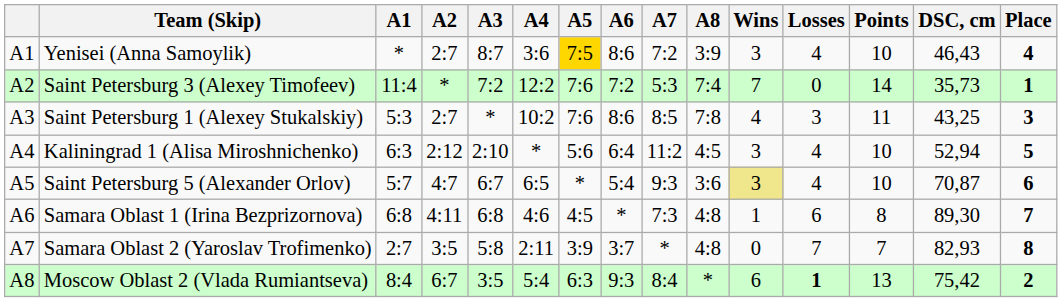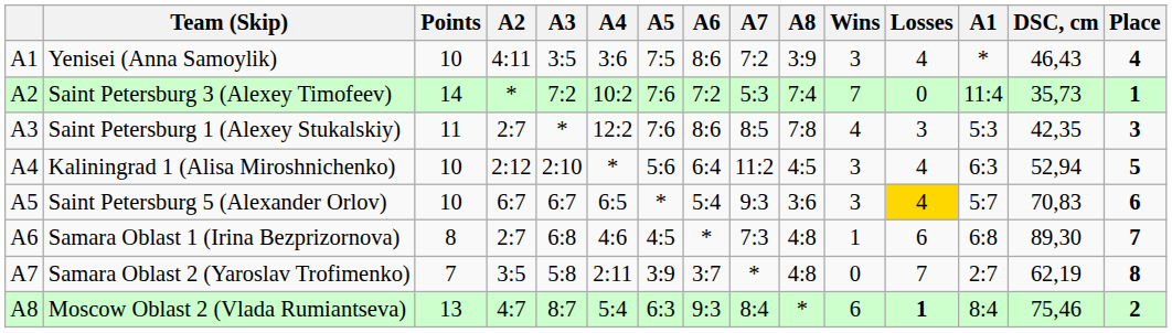columns swapped: A1 <-> Points
Yenisei (Anna Samoylik) | A2: 2:7 -> 4:11
Yenisei (Anna Samoylik) | A3: 8:7 -> 3:5
Yenisei (Anna Samoylik) | A5: gold background -> no background
Saint Petersburg 3 (Alexey Timofeev) | A4: 12:2 -> 10:2
Saint Petersburg 1 (Alexey Stukalskiy) | A4: 10:2 -> 12:2
Saint Petersburg 1 (Alexey Stukalskiy) | DSC, cm: 43,25 -> 42,35
Saint Petersburg 5 (Alexander Orlov) | A2: 4:7 -> 6:7
Saint Petersburg 5 (Alexander Orlov) | Wins: khaki background -> no background
Saint Petersburg 5 (Alexander Orlov) | Losses: no background -> gold background
Saint Petersburg 5 (Alexander Orlov) | DSC, cm: 70,87 -> 70,83
Samara Oblast 1 (Irina Bezprizornova) | A2: 4:11 -> 2:7
Samara Oblast 2 (Yaroslav Trofimenko) | DSC, cm: 82,93 -> 62,19
Moscow Oblast 2 (Vlada Rumiantseva) | A2: 6:7 -> 4:7
Moscow Oblast 2 (Vlada Rumiantseva) | A3: 3:5 -> 8:7
Moscow Oblast 2 (Vlada Rumiantseva) | DSC, cm: 75,42 -> 75,46
